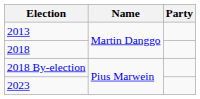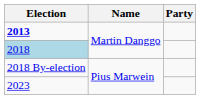2013 | Election: normal -> bold
2018 | Election: no background -> lightblue background
